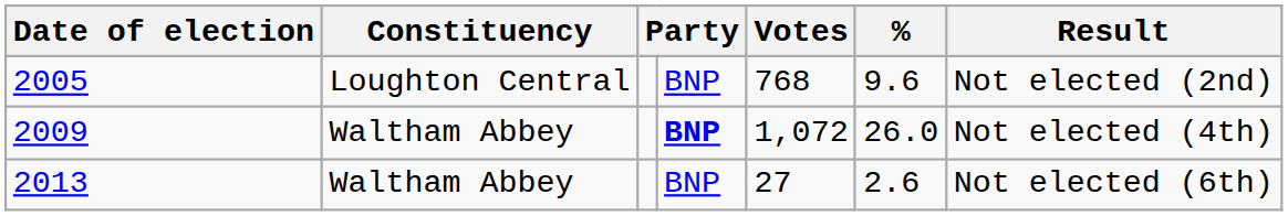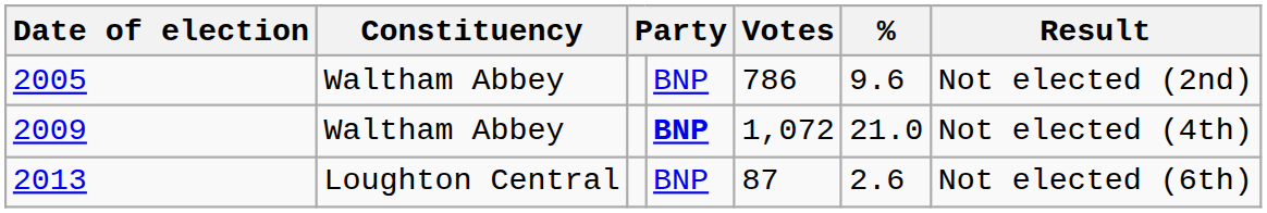2005 | Constituency: Loughton Central -> Waltham Abbey
2005 | Votes: 768 -> 786
2009 | %: 26.0 -> 21.0
2013 | Constituency: Waltham Abbey -> Loughton Central
2013 | Votes: 27 -> 87
